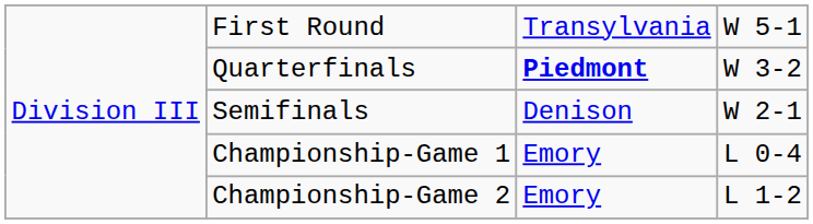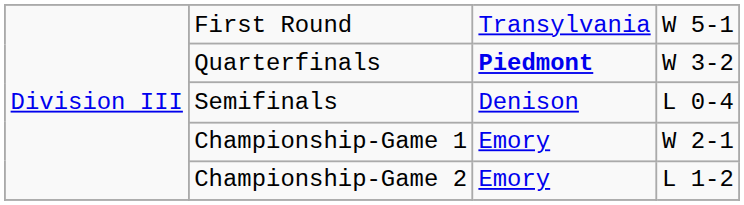Semifinals | column 4: W 2-1 -> L 0-4
Championship-Game 1 | column 4: L 0-4 -> W 2-1
